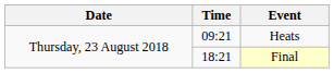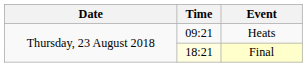Final | Time: no background -> lightyellow background
